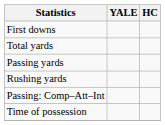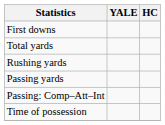rows swapped: Rushing yards <-> Passing yards
